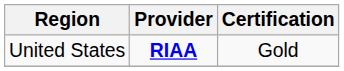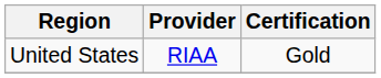United States | Provider: bold -> normal
